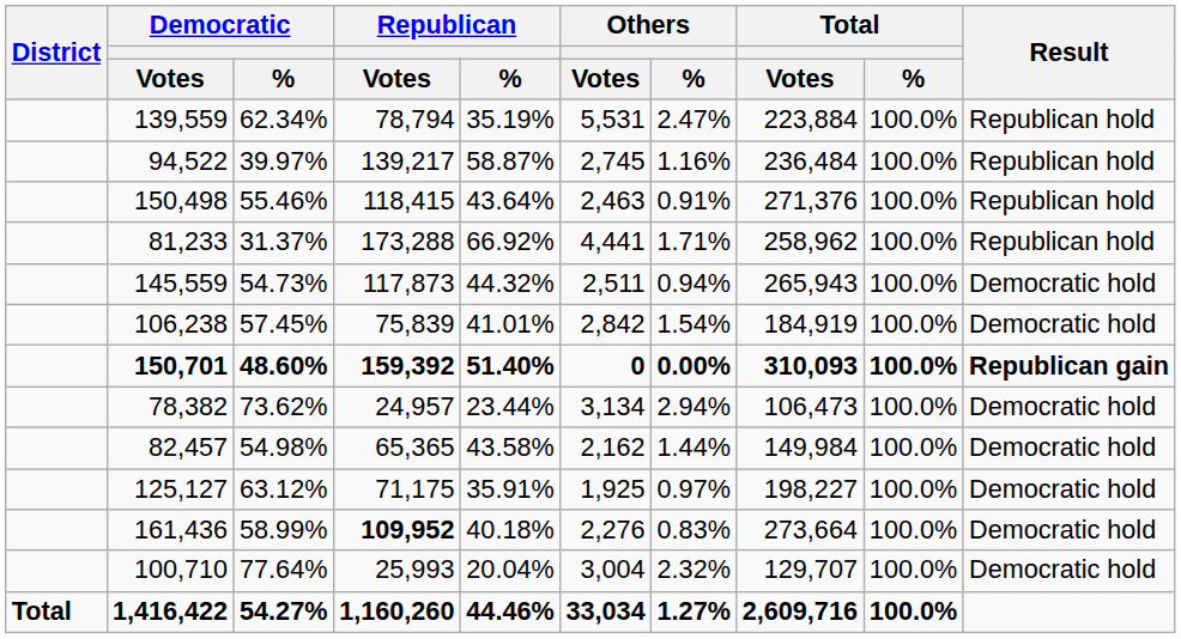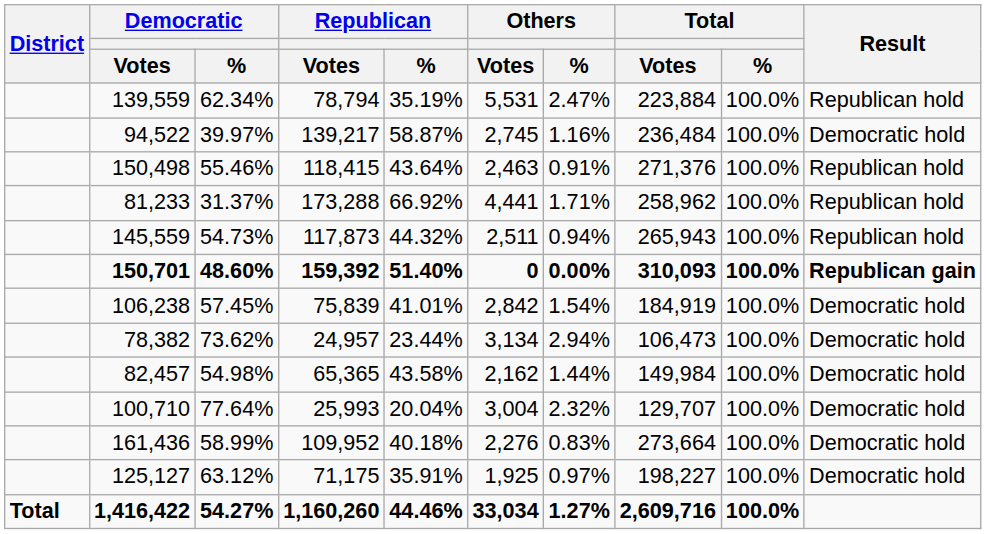94,522 | Result: Republican hold -> Democratic hold
145,559 | Result: Democratic hold -> Republican hold
rows swapped: 106,238 <-> 150,701
rows swapped: 100,710 <-> 125,127
161,436 | Republican / Votes: bold -> normal
